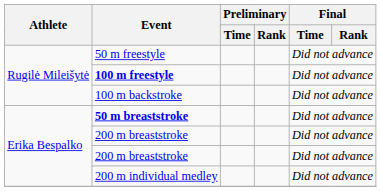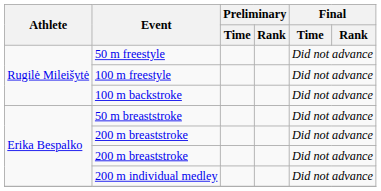100 m freestyle | Event: bold -> normal
50 m breaststroke | Event: bold -> normal
